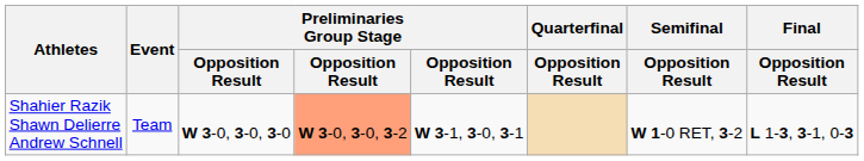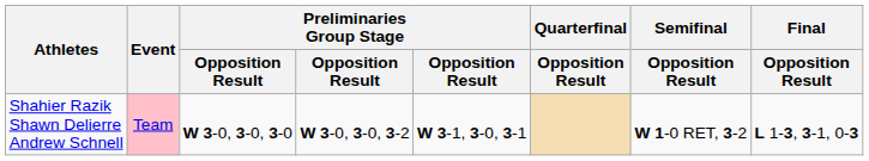Shahier Razik Shawn Delierre Andrew Schnell | Event: no background -> pink background
Shahier Razik Shawn Delierre Andrew Schnell | column 4: lightsalmon background -> no background
